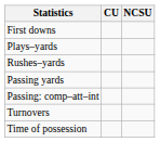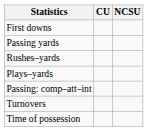rows swapped: Plays–yards <-> Passing yards
